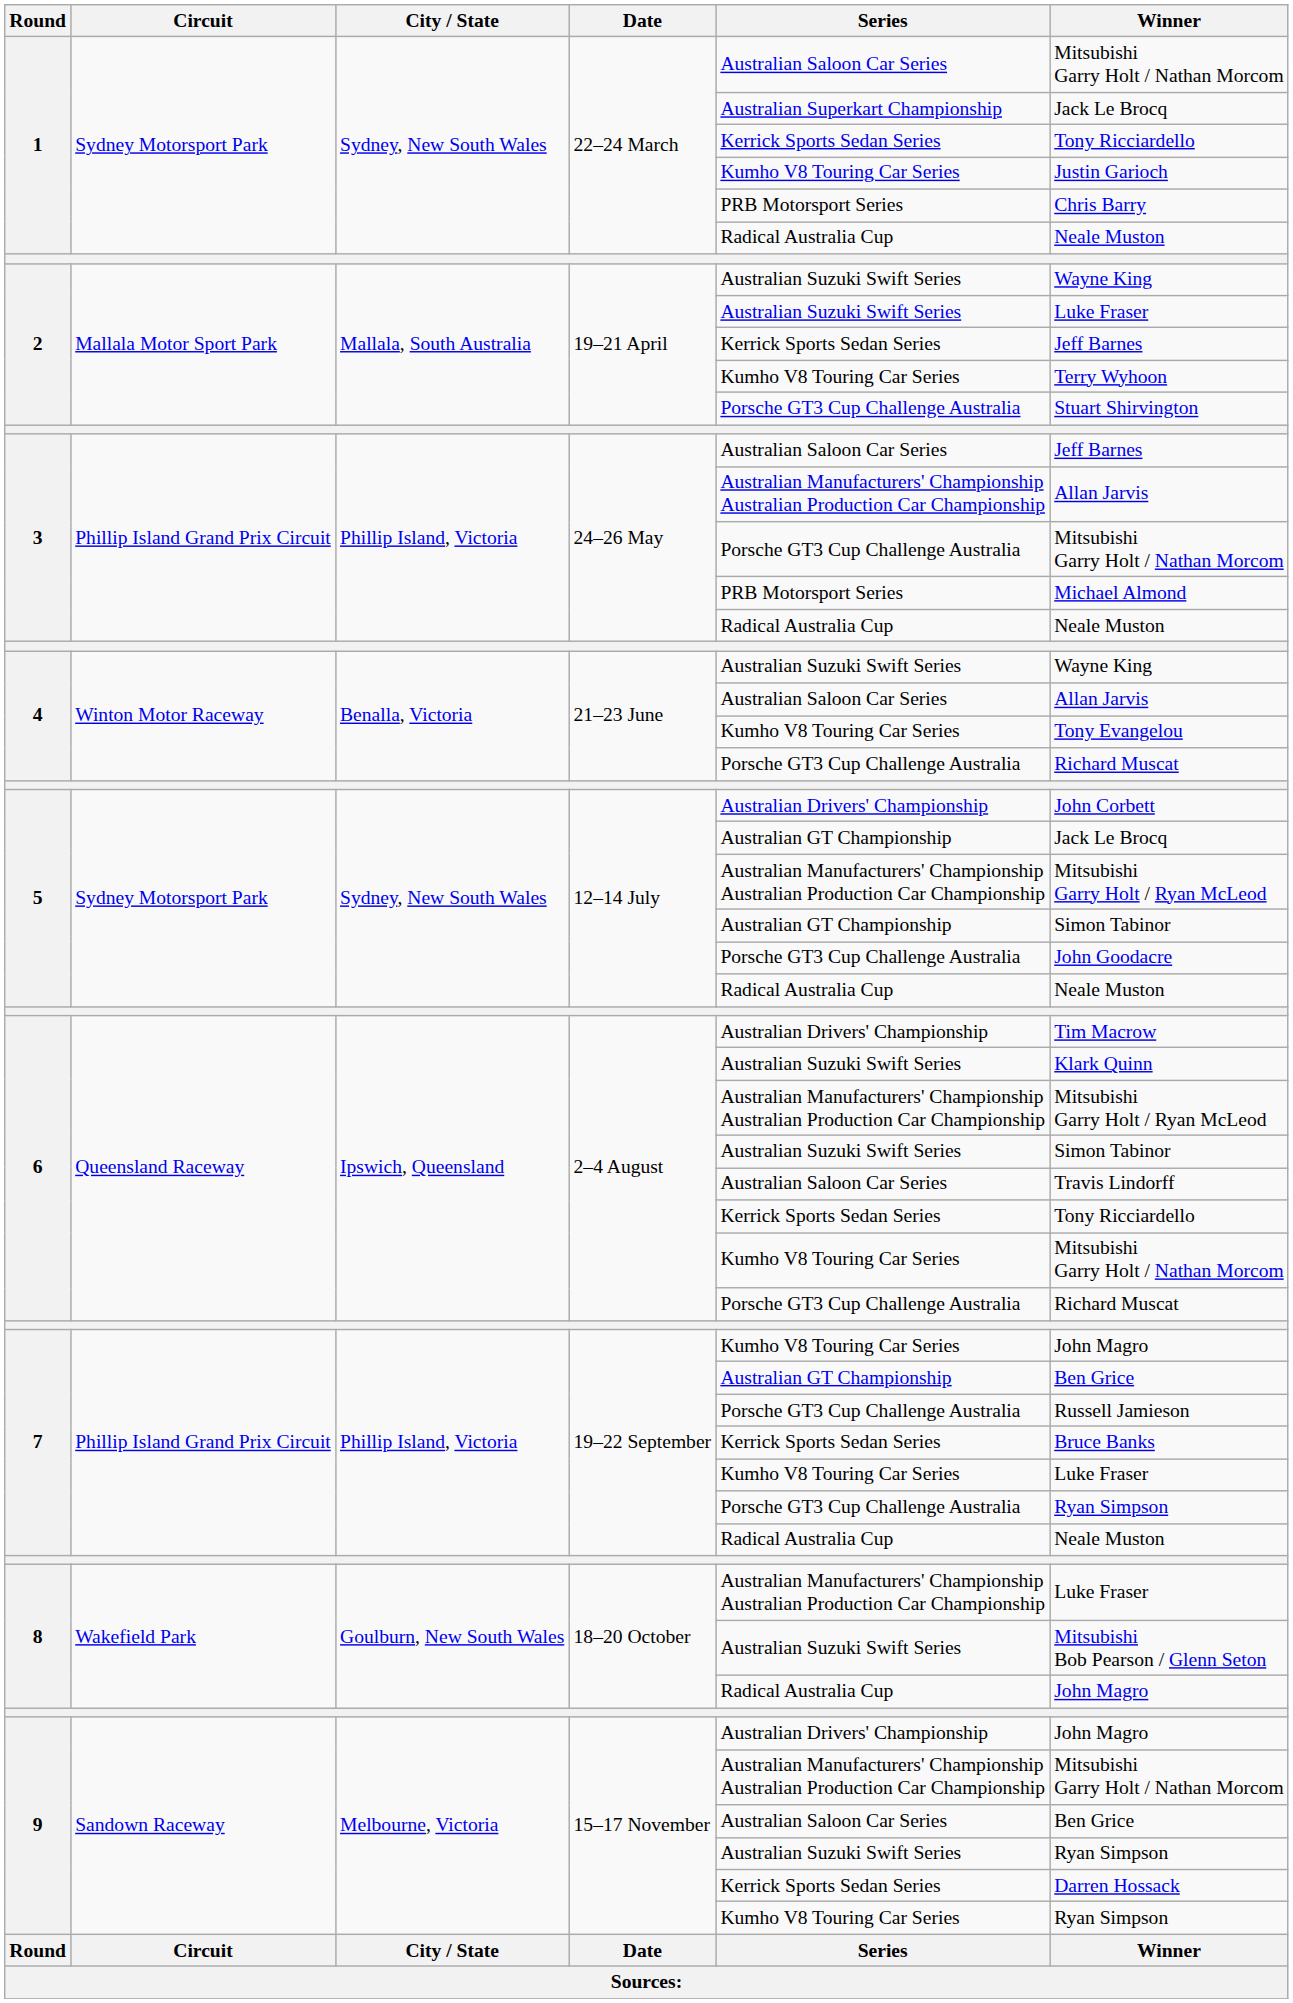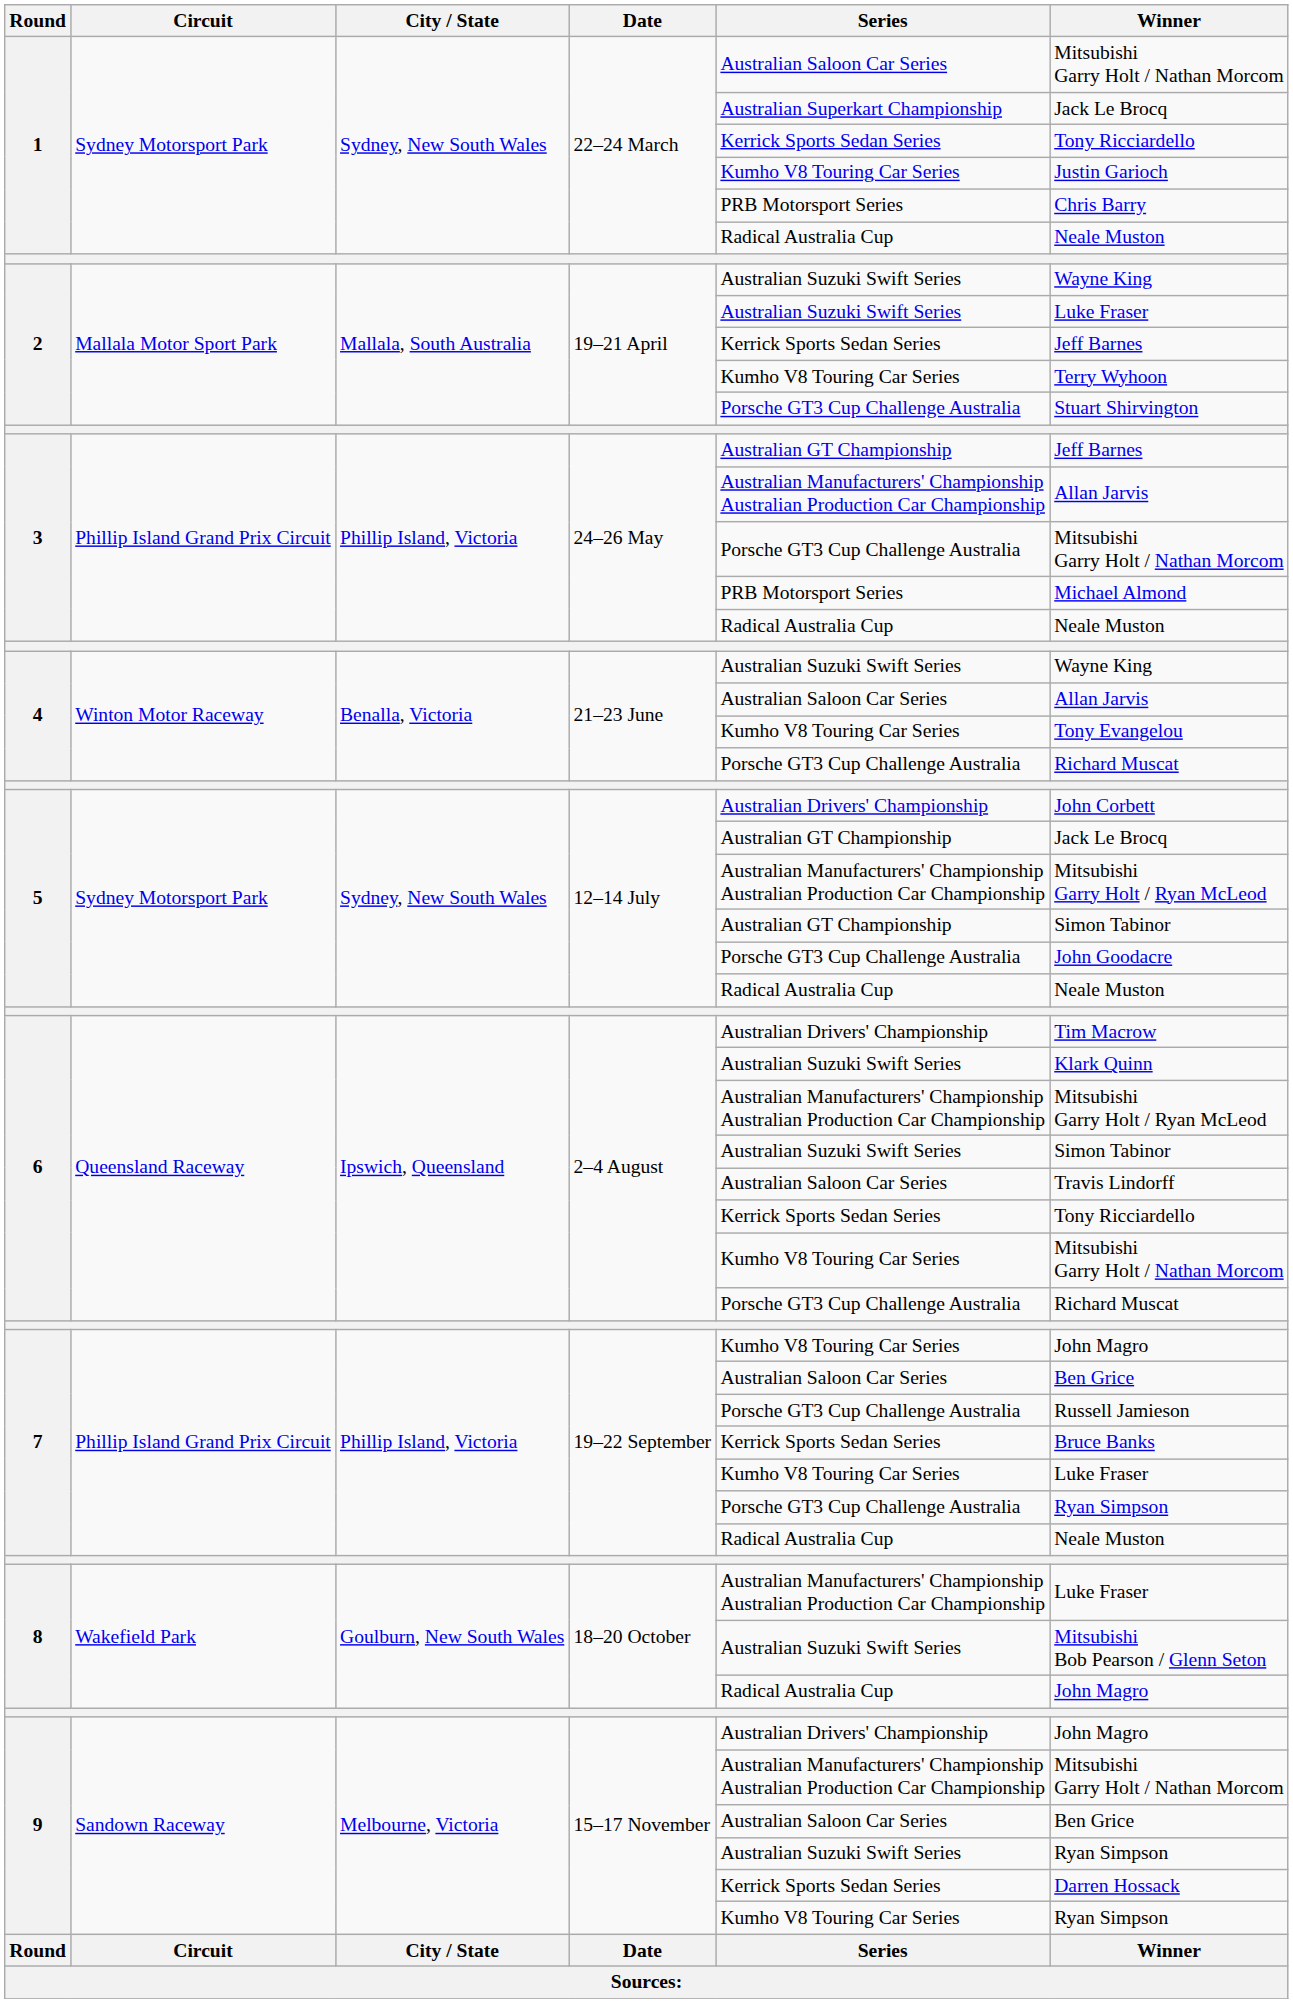row 15 | Series: Australian Saloon Car Series -> Australian GT Championship
row 43 | Series: Australian GT Championship -> Australian Saloon Car Series
